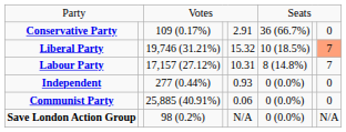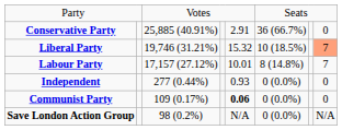Conservative Party | column 3: 109 (0.17%) -> 25,885 (40.91%)
Labour Party | column 5: 10.31 -> 10.01
Communist Party | column 3: 25,885 (40.91%) -> 109 (0.17%)
Communist Party | column 5: normal -> bold
